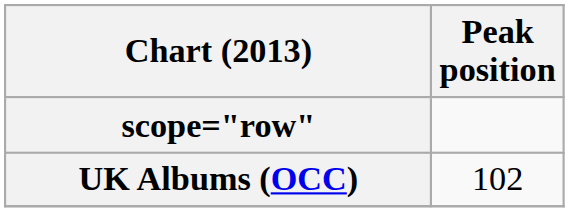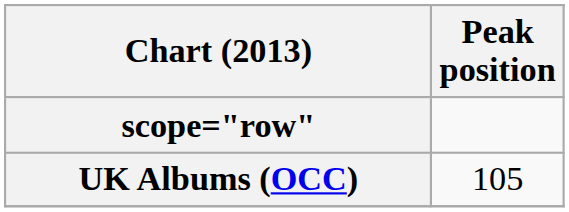UK Albums (OCC) | Peak position: 102 -> 105
